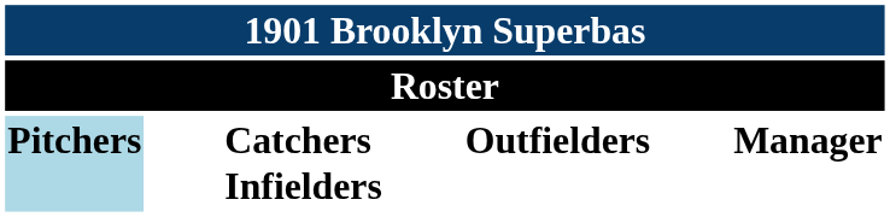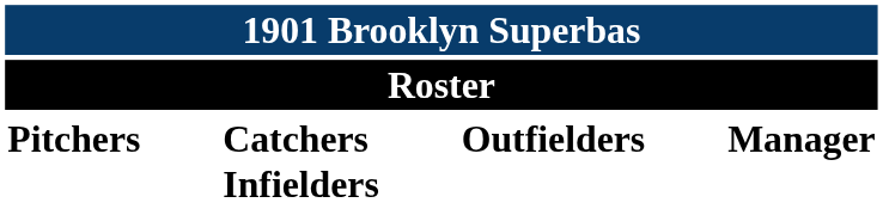Pitchers | column 1: lightblue background -> no background
